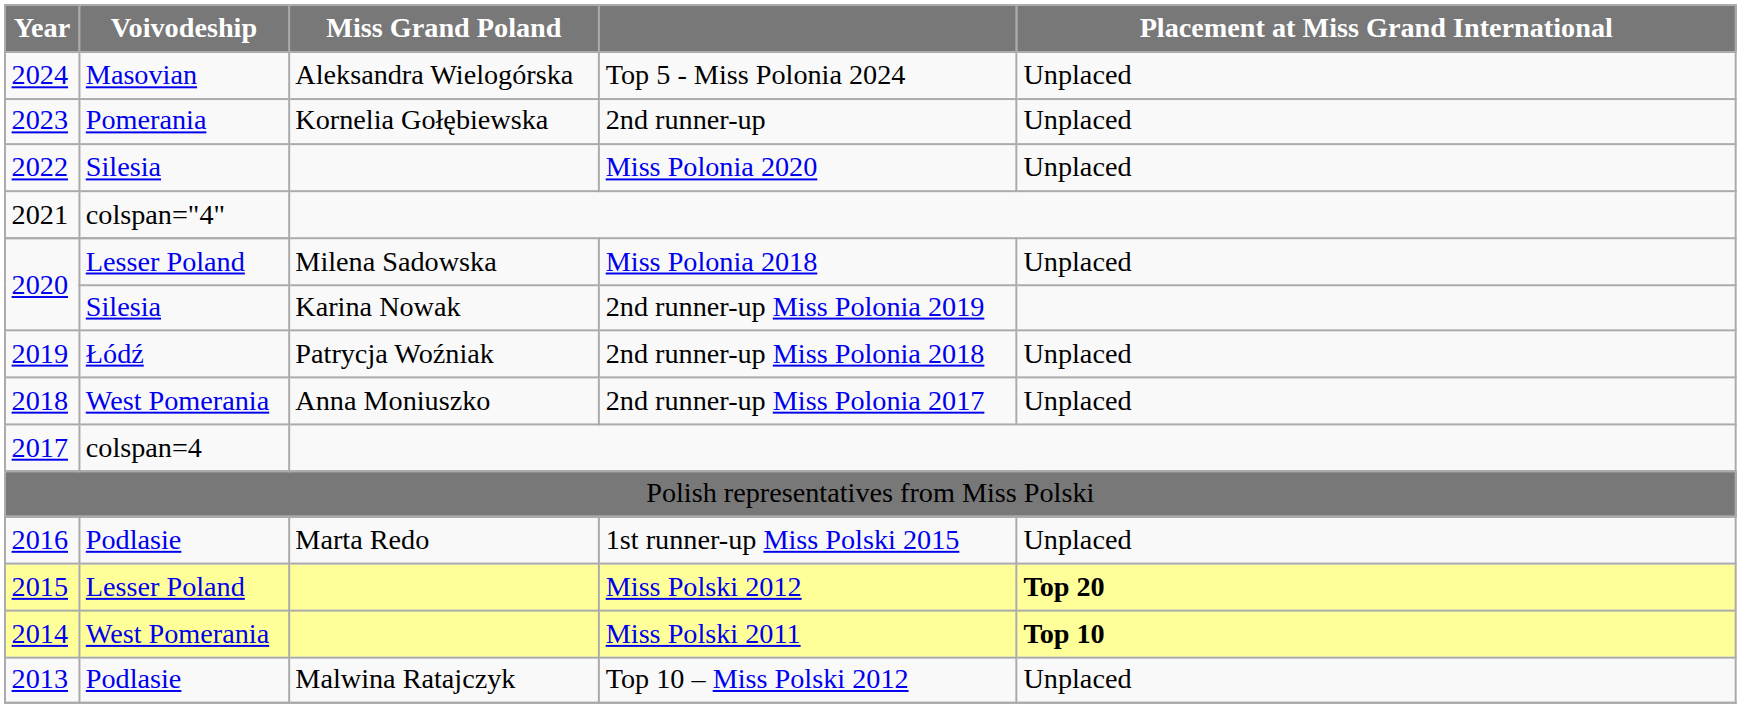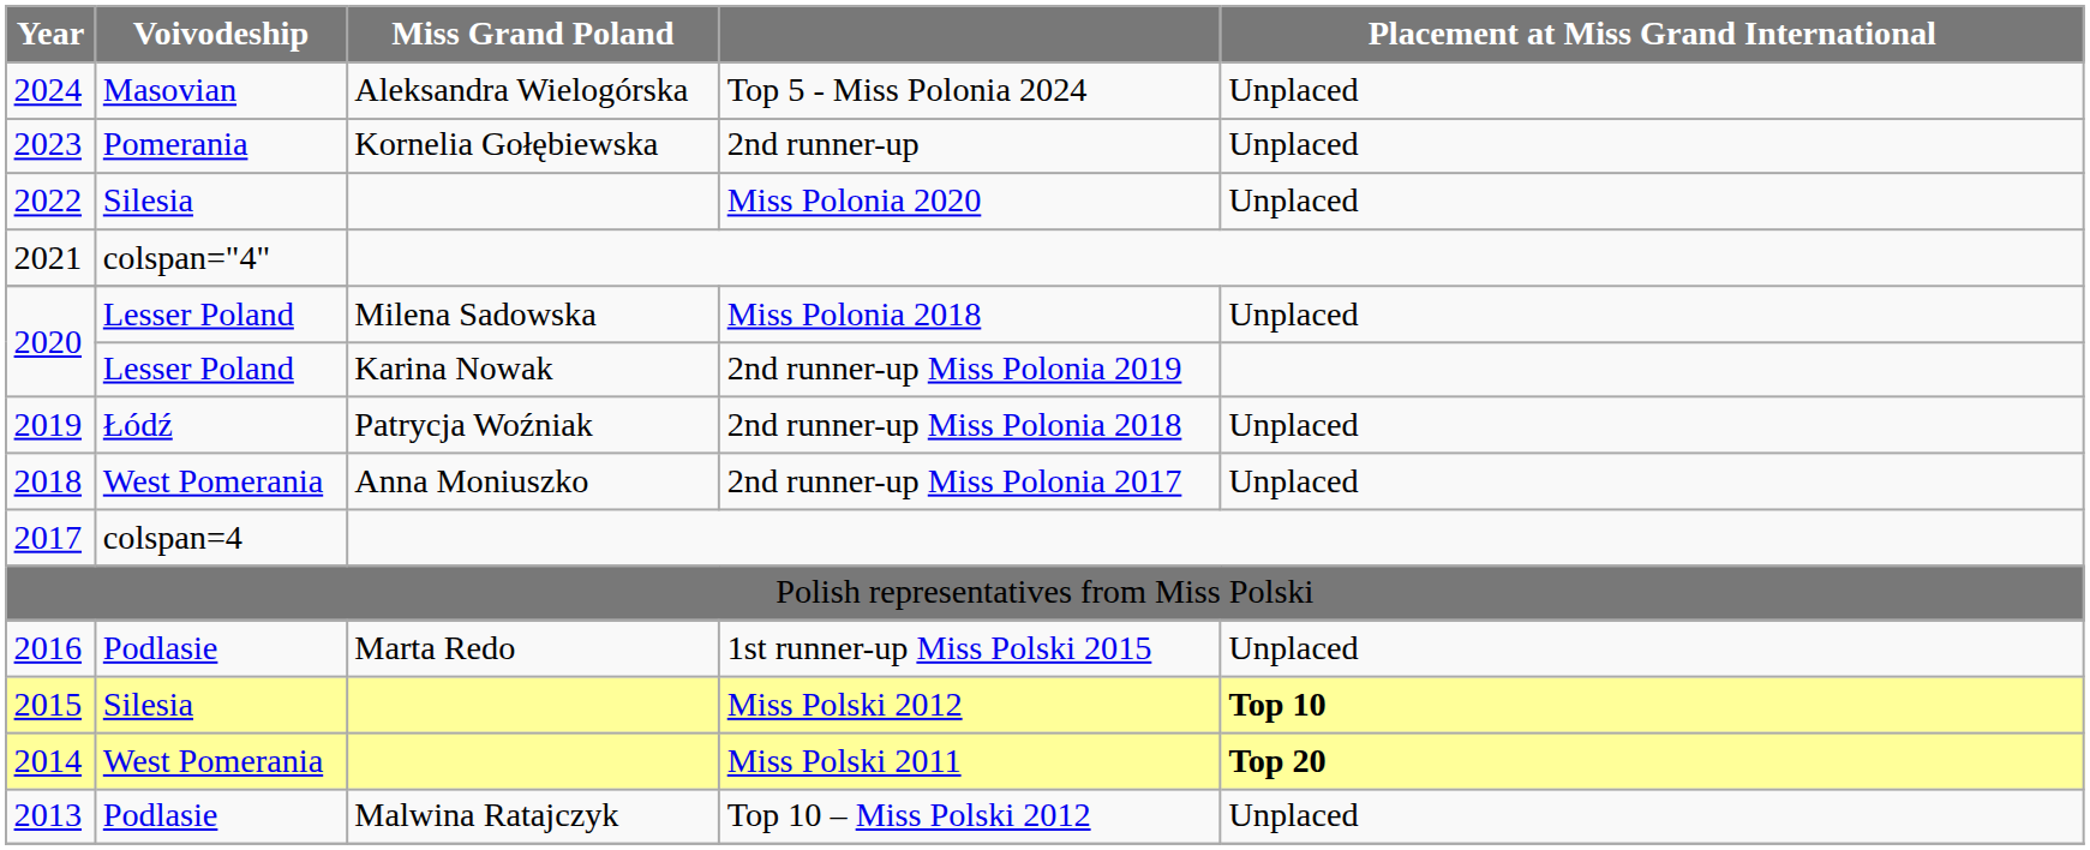2nd runner-up Miss Polonia 2019 | Voivodeship: Silesia -> Lesser Poland
Miss Polski 2012 | Voivodeship: Lesser Poland -> Silesia
Miss Polski 2012 | Placement at Miss Grand International: Top 20 -> Top 10
Miss Polski 2011 | Placement at Miss Grand International: Top 10 -> Top 20
